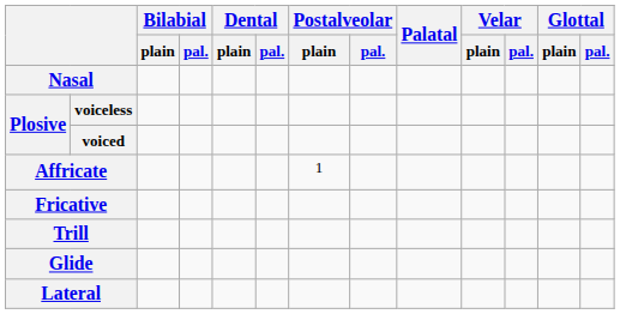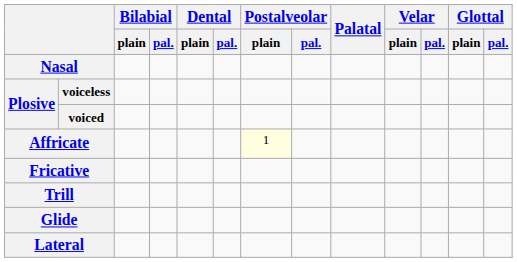Affricate | Postalveolar / plain: no background -> lightyellow background
